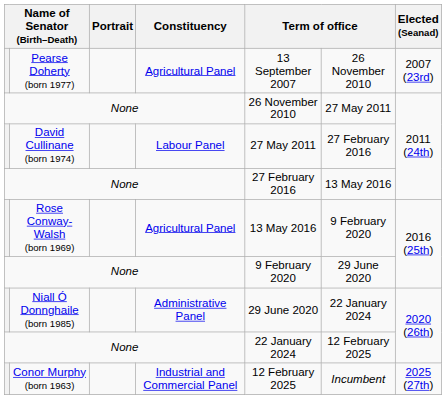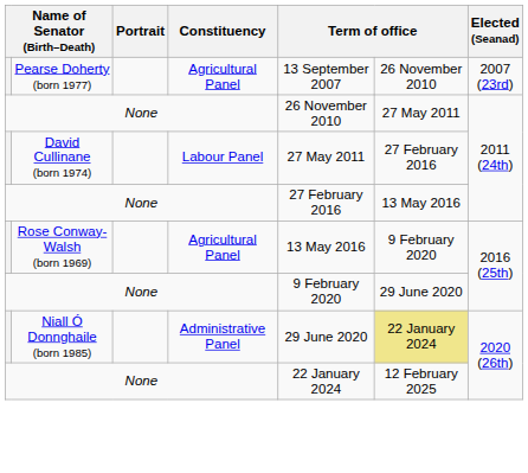Niall Ó Donnghaile (born 1985) | column 6: no background -> khaki background
- row: Conor Murphy (born 1963) | Industrial and Commercial Panel | 12 February 2025 | Incumbent | 2025 (27th)
